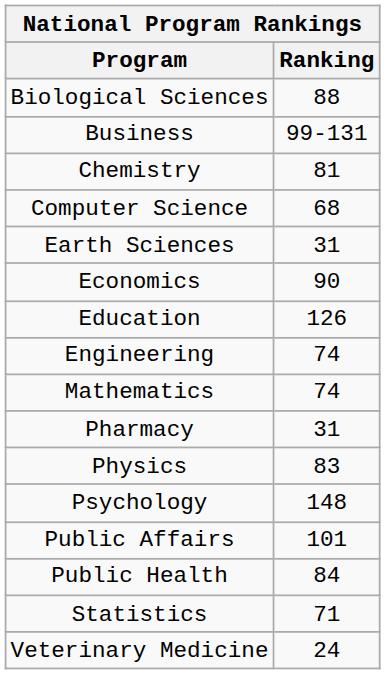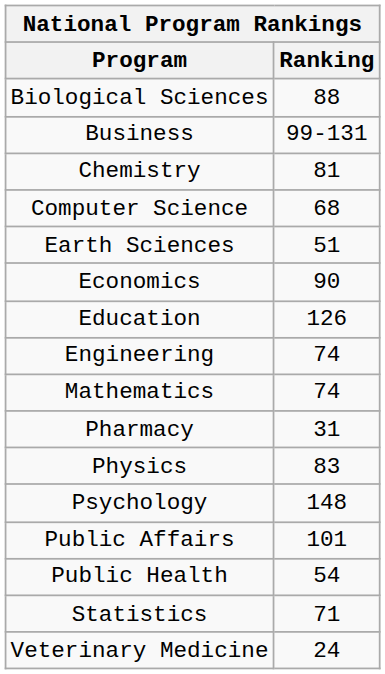Earth Sciences | Ranking: 31 -> 51
Public Health | Ranking: 84 -> 54
